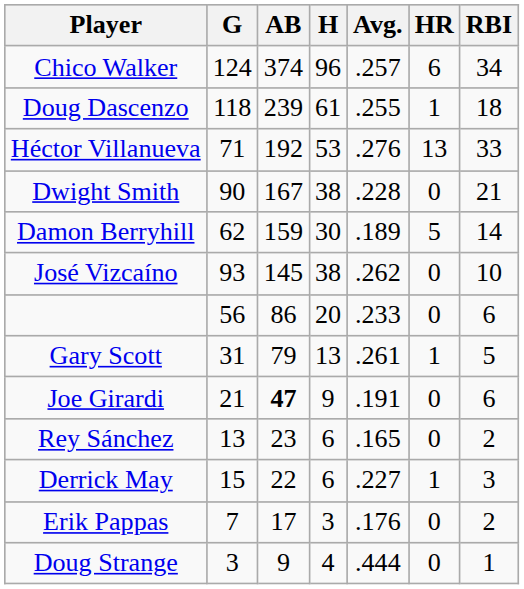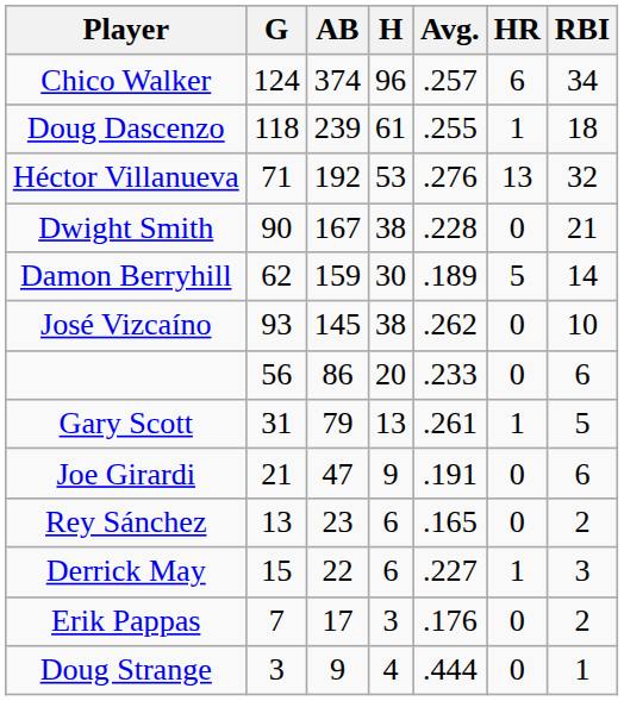Héctor Villanueva | RBI: 33 -> 32
Joe Girardi | AB: bold -> normal
